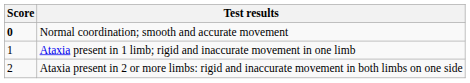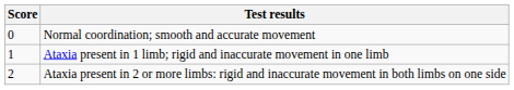Normal coordination; smooth and accurate movement | Score: bold -> normal
